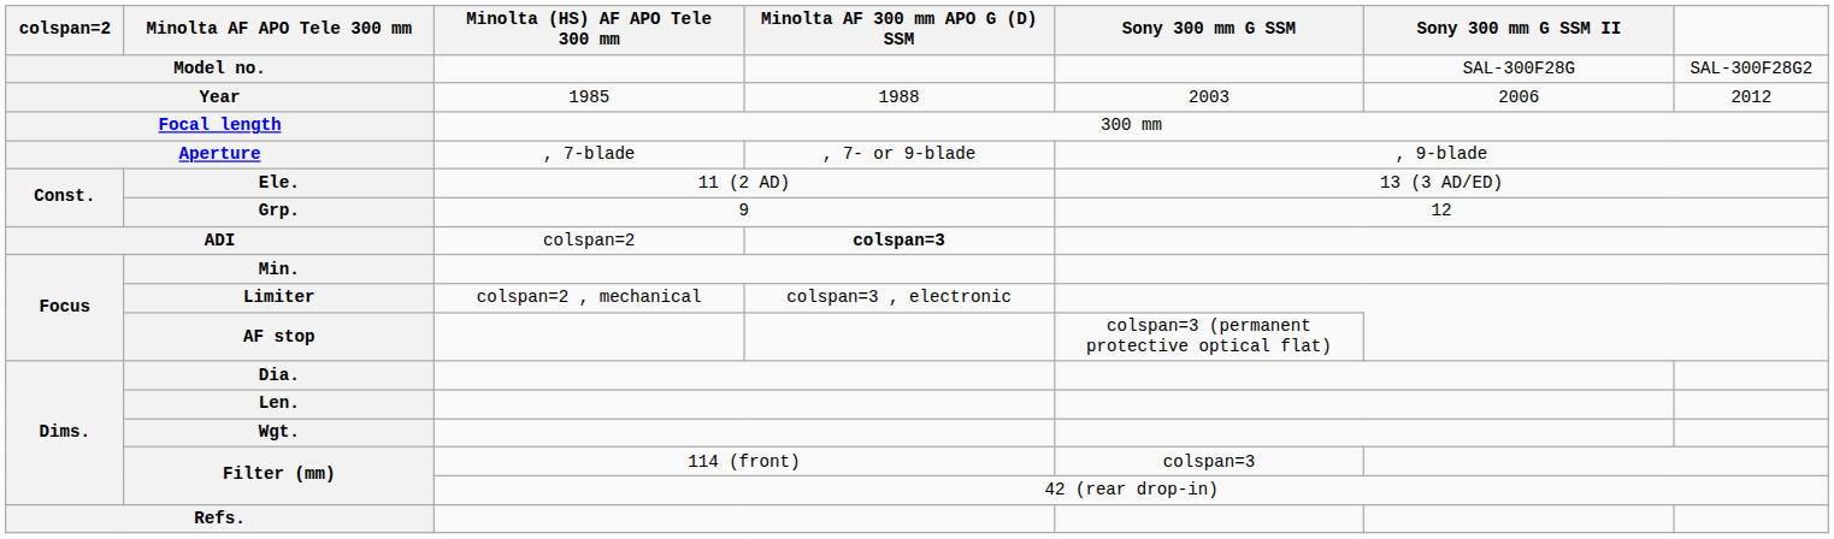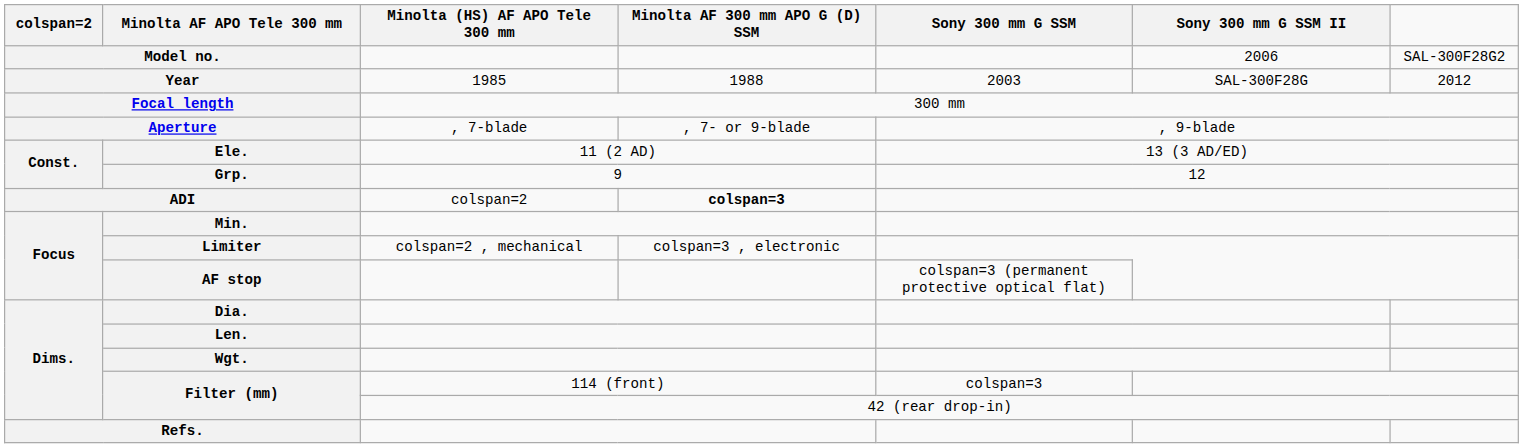Model no. | Sony 300 mm G SSM II: SAL-300F28G -> 2006
Year | Sony 300 mm G SSM II: 2006 -> SAL-300F28G
